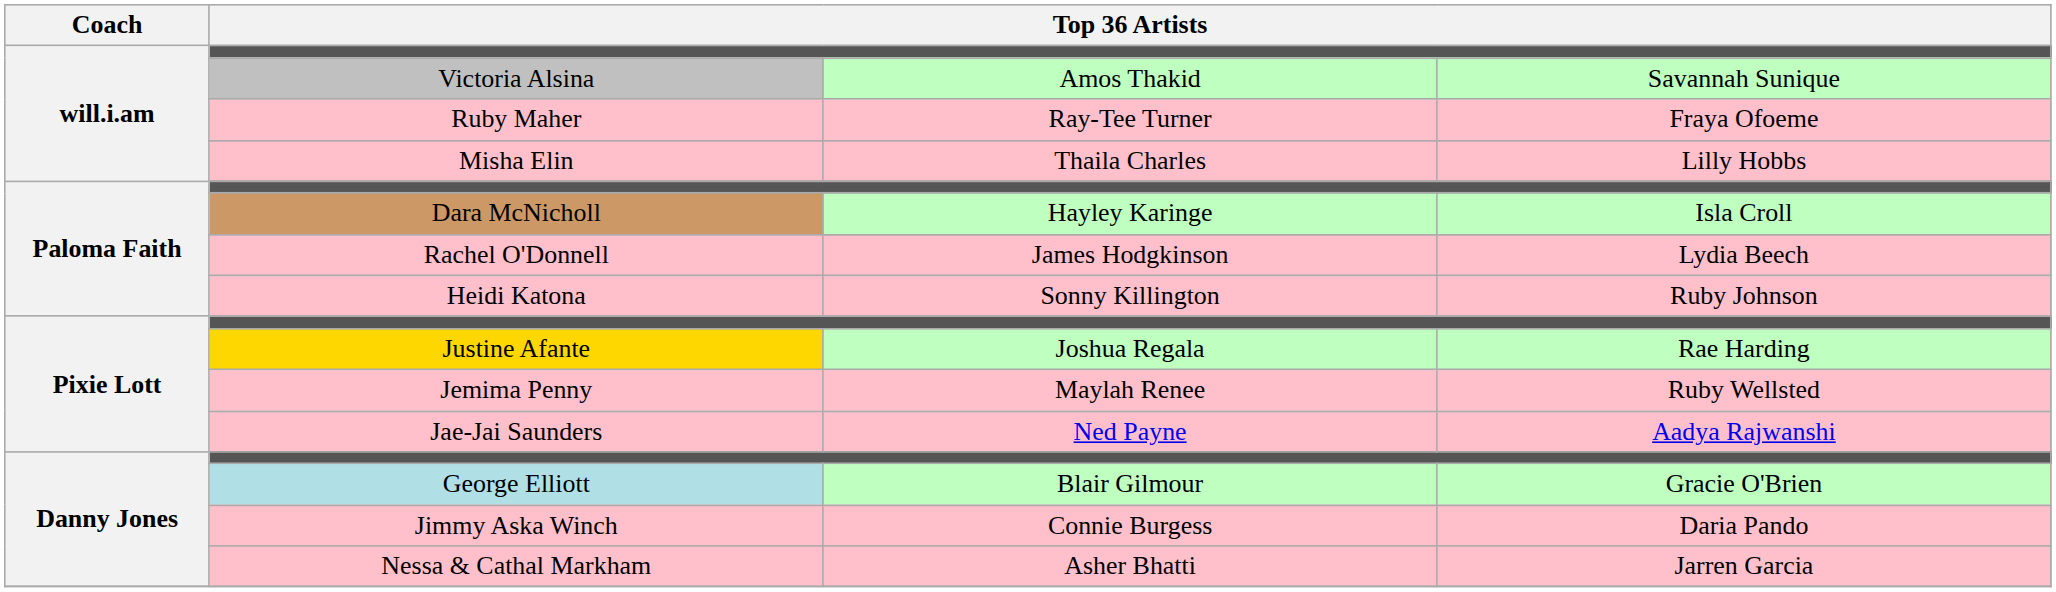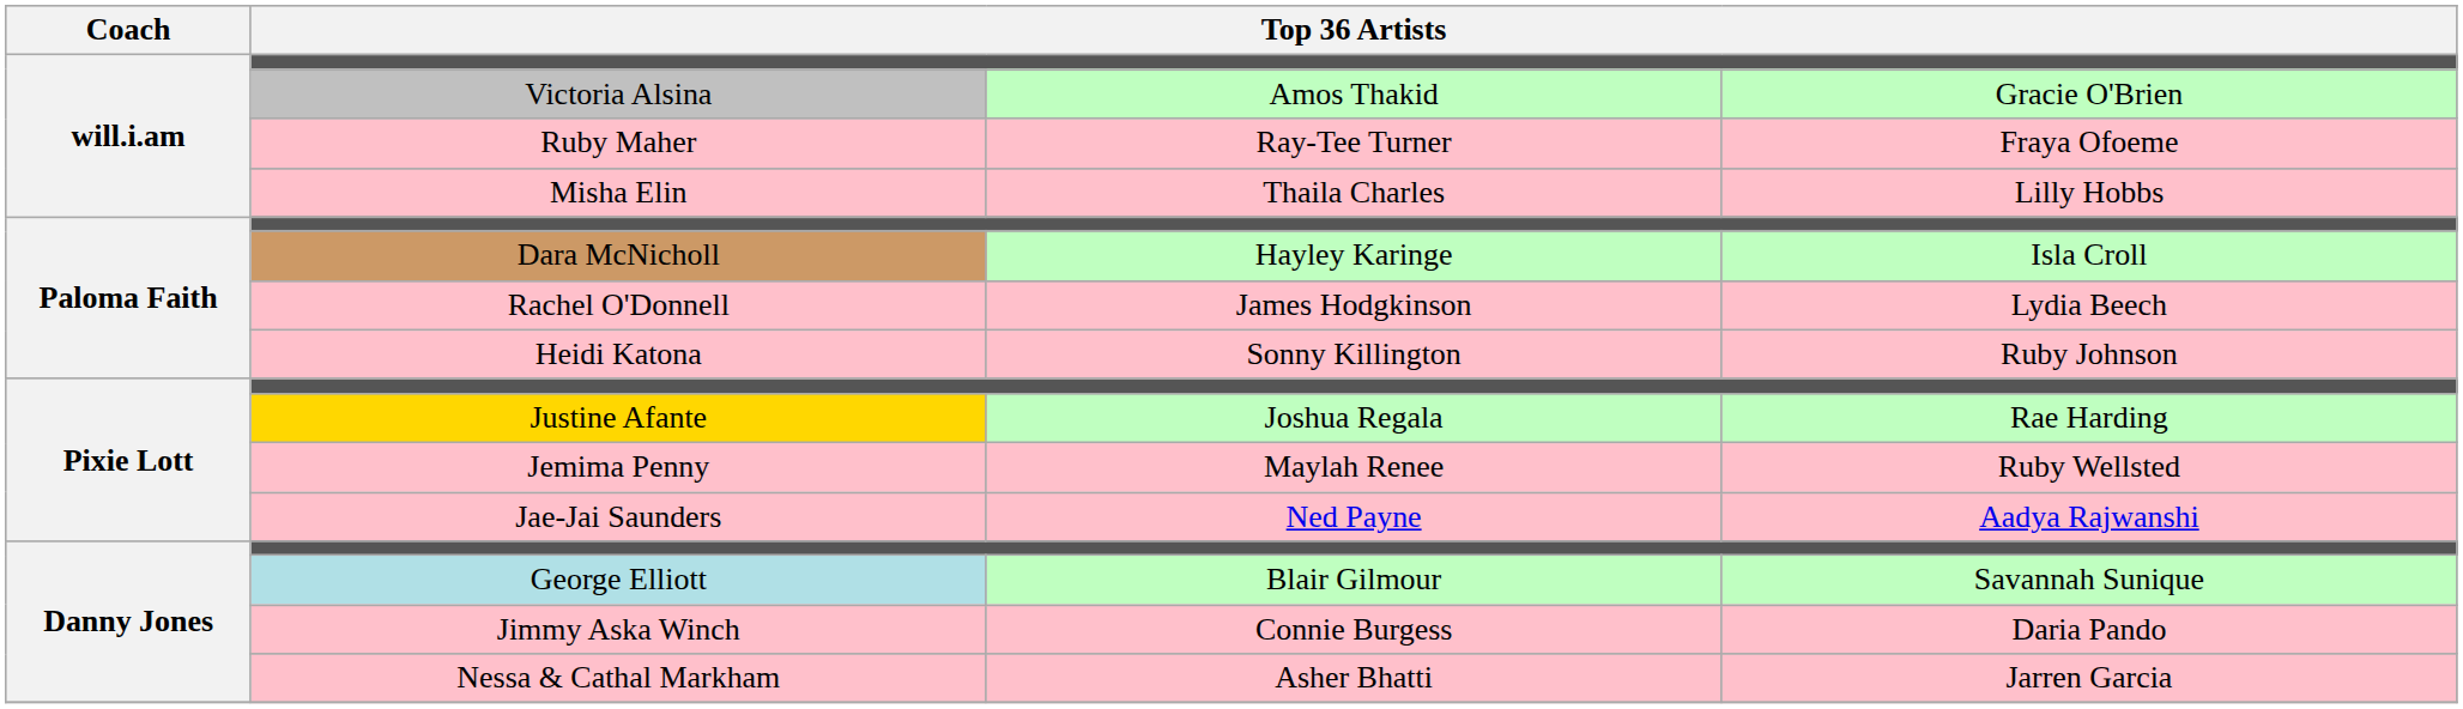Victoria Alsina | column 4: Savannah Sunique -> Gracie O'Brien
George Elliott | column 4: Gracie O'Brien -> Savannah Sunique
